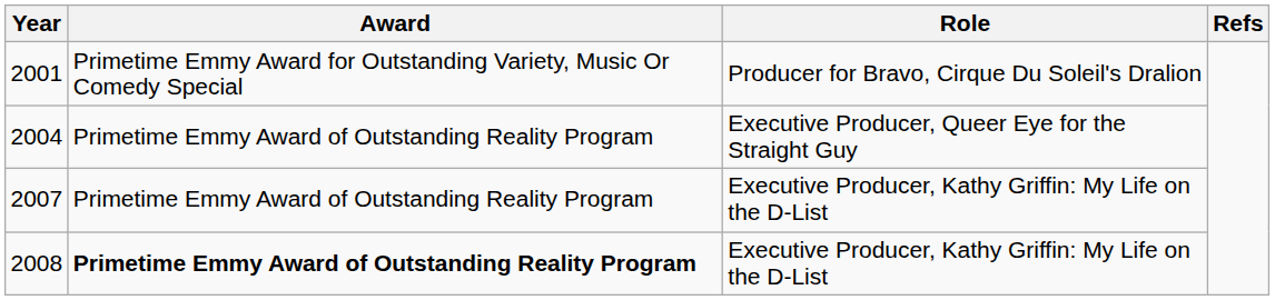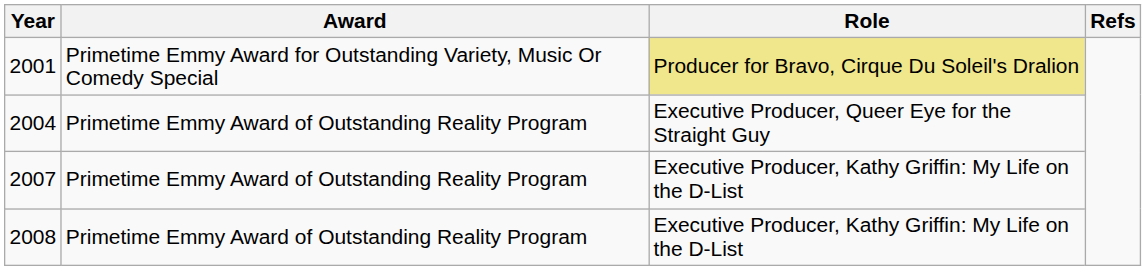2001 | Role: no background -> khaki background
2008 | Award: bold -> normal
